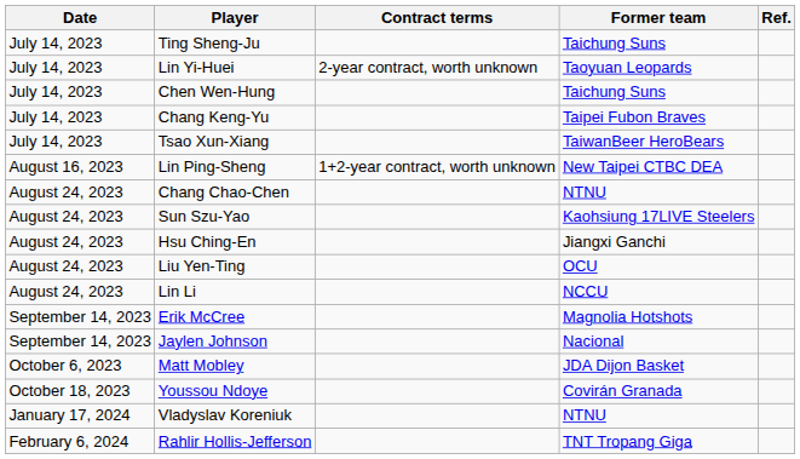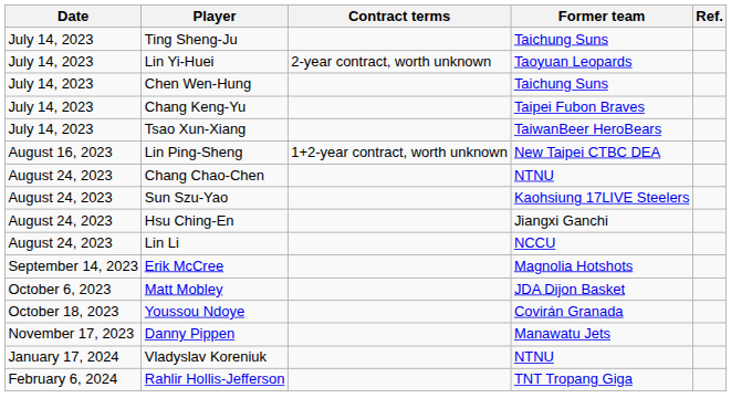- row: August 24, 2023 | Liu Yen-Ting | OCU
- row: September 14, 2023 | Jaylen Johnson | Nacional
+ row: November 17, 2023 | Danny Pippen | Manawatu Jets
